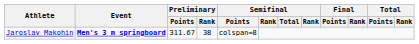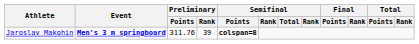Jaroslav Makohin | Preliminary / Points: 311.67 -> 311.76
Jaroslav Makohin | Preliminary / Rank: 38 -> 39
Jaroslav Makohin | Semifinal / Points: normal -> bold
